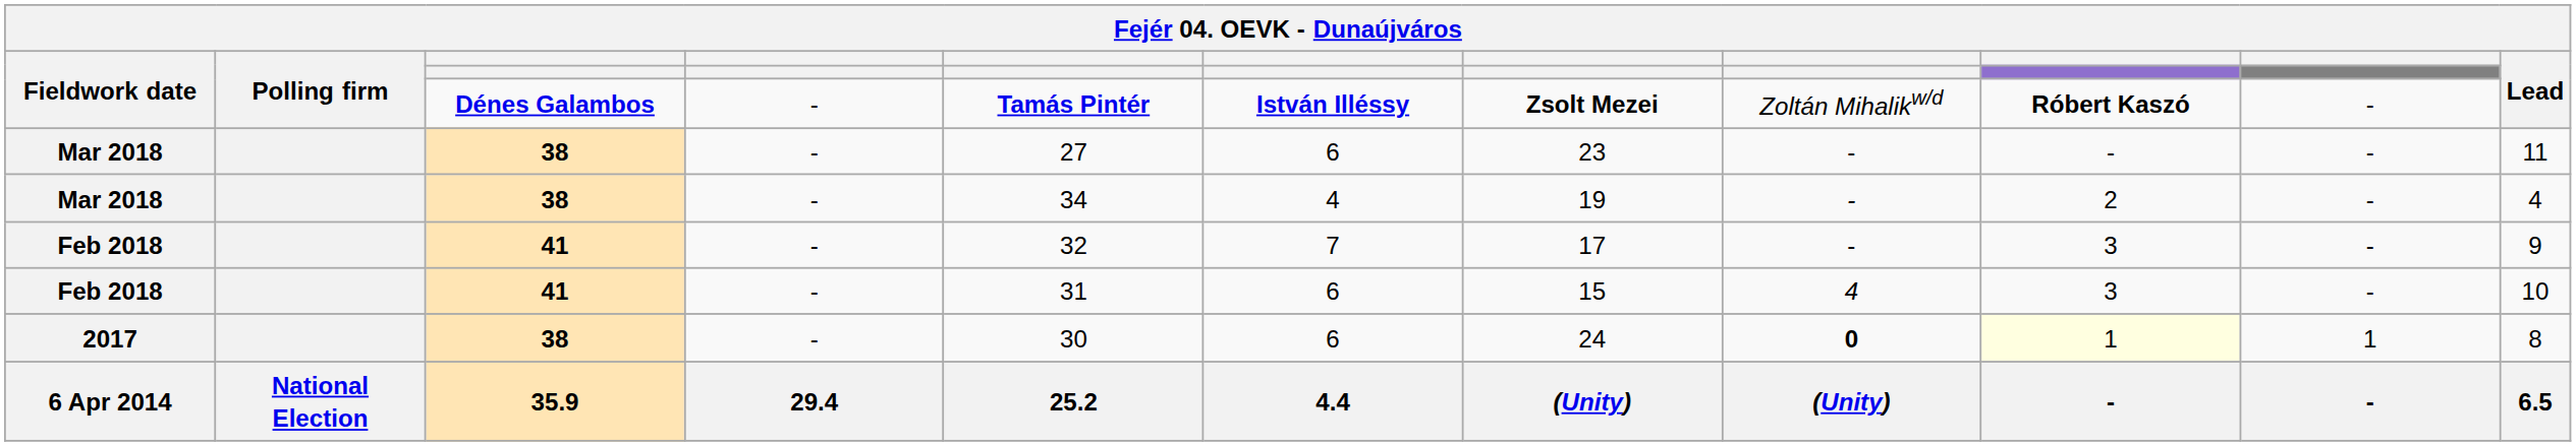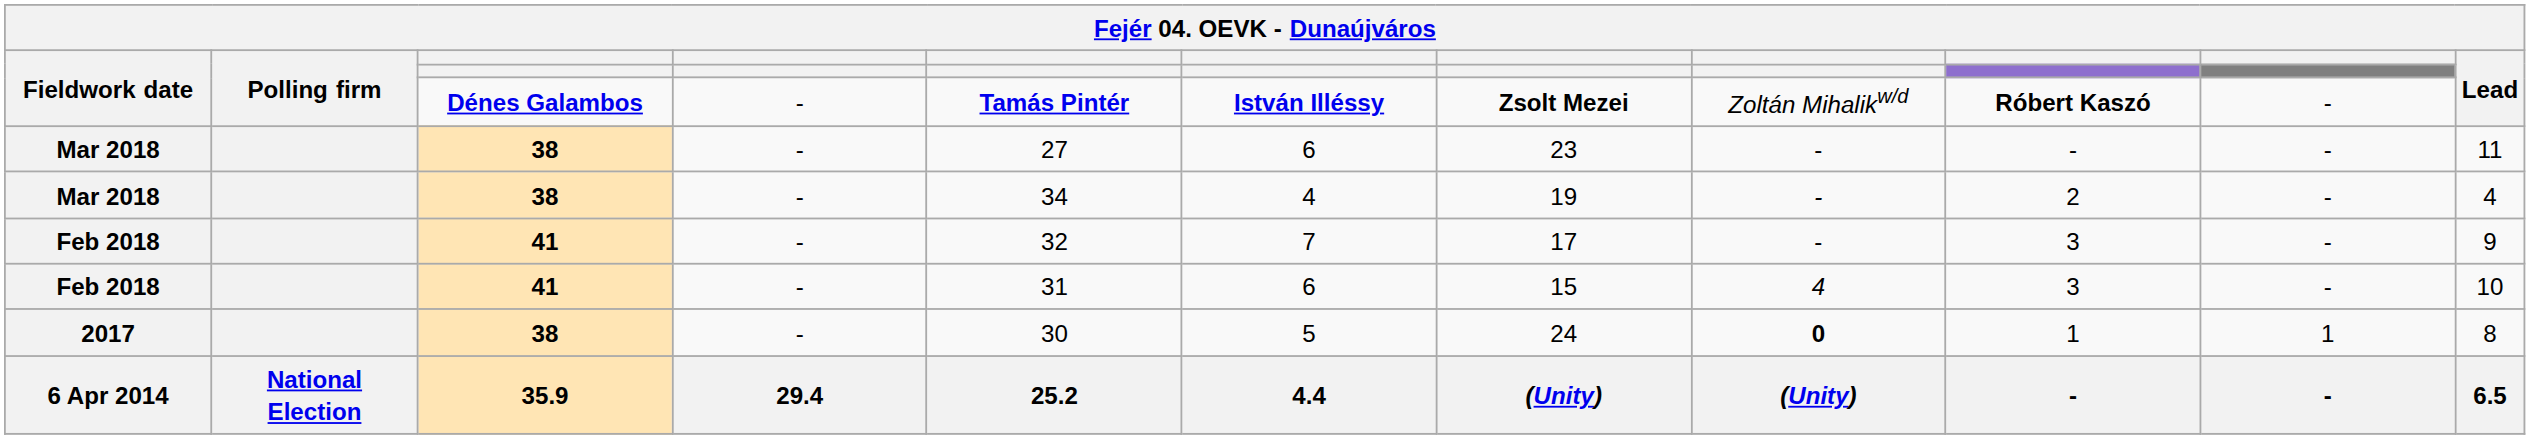2017 | column 6: 6 -> 5
2017 | column 9: lightyellow background -> no background
